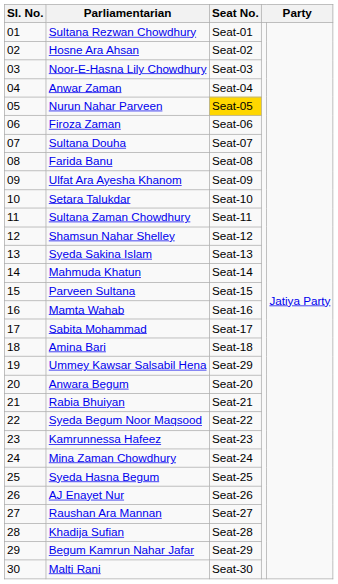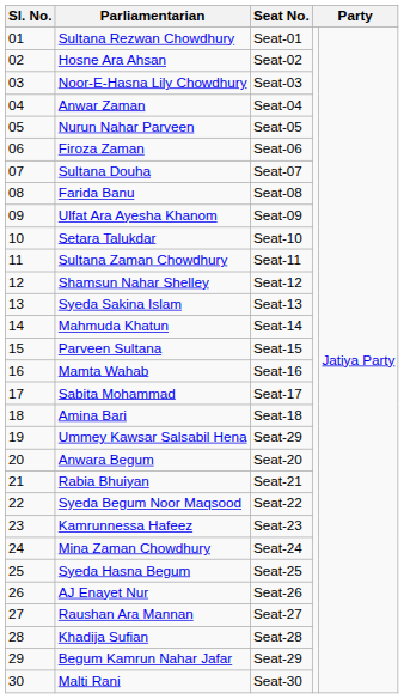Nurun Nahar Parveen | Seat No.: gold background -> no background
